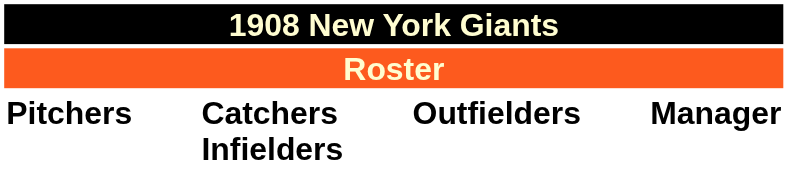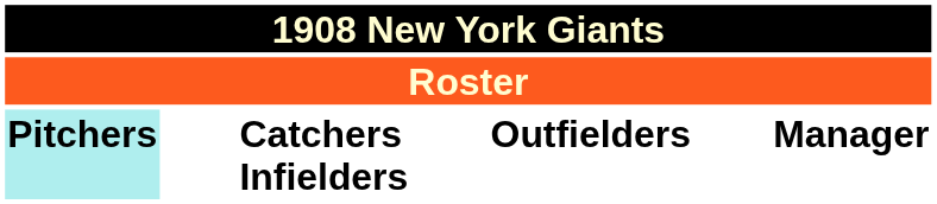Pitchers | column 1: no background -> paleturquoise background
